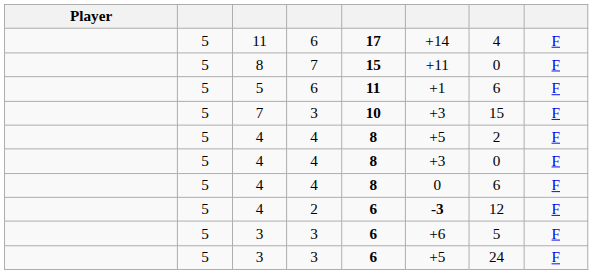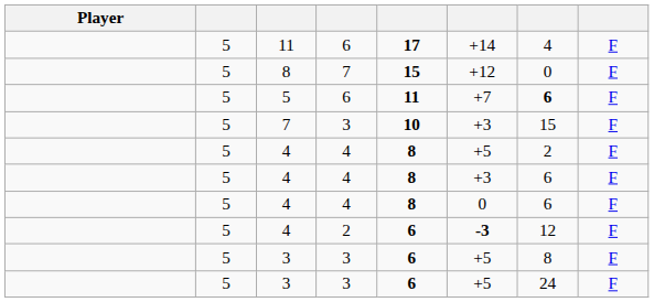row 3 | column 6: +11 -> +12
row 4 | column 6: +1 -> +7
row 4 | column 7: normal -> bold
row 7 | column 7: 0 -> 6
row 10 | column 6: +6 -> +5
row 10 | column 7: 5 -> 8
